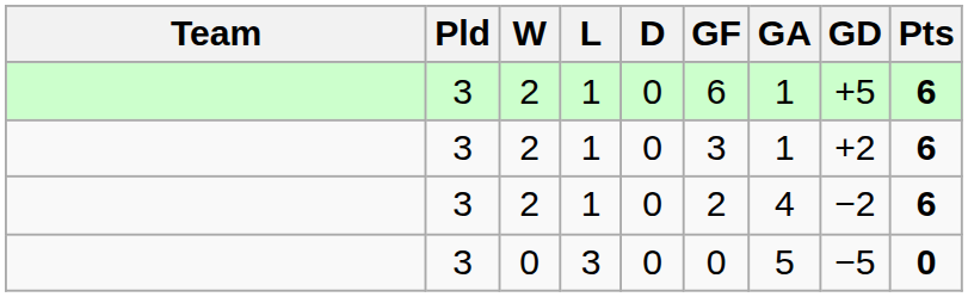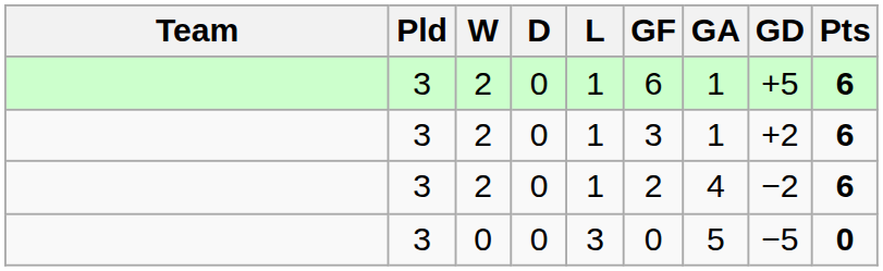columns swapped: D <-> L
